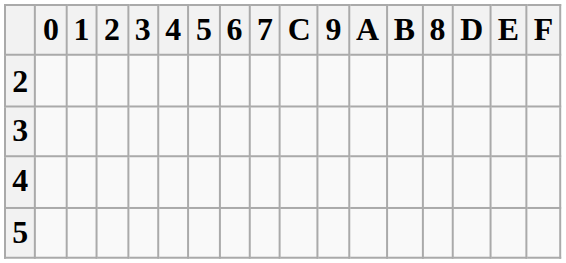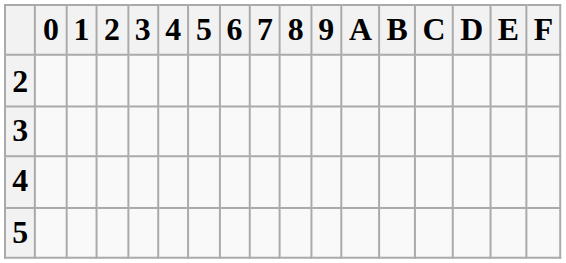columns swapped: 8 <-> C
